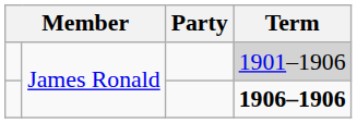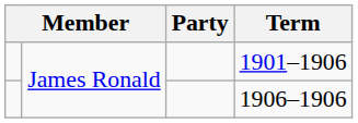1901–1906 | Term: lightgrey background -> no background
1906–1906 | Term: bold -> normal
